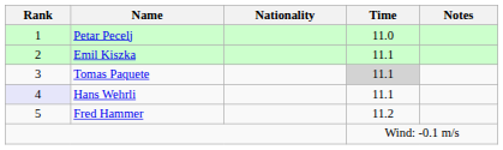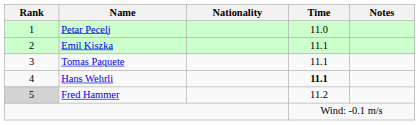Tomas Paquete | Time: lightgrey background -> no background
Hans Wehrli | Rank: lavender background -> no background
Hans Wehrli | Time: normal -> bold
Fred Hammer | Rank: no background -> lightgrey background
